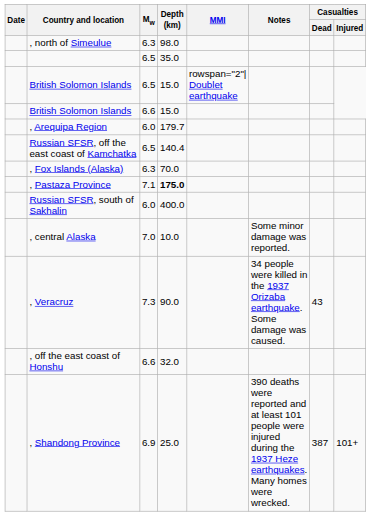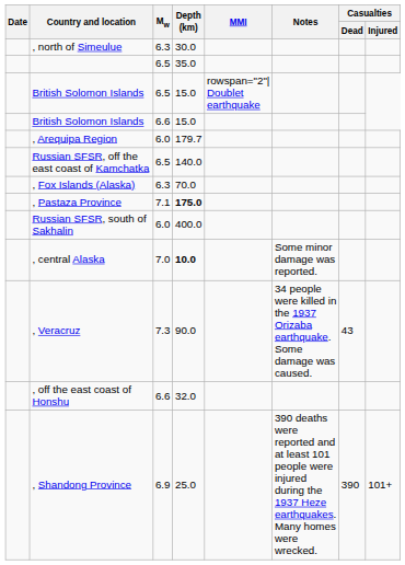, north of Simeulue | Depth (km): 98.0 -> 30.0
Russian SFSR, off the east coast of Kamchatka | Depth (km): 140.4 -> 140.0
, central Alaska | Depth (km): normal -> bold
, Shandong Province | Casualties / Dead: 387 -> 390
